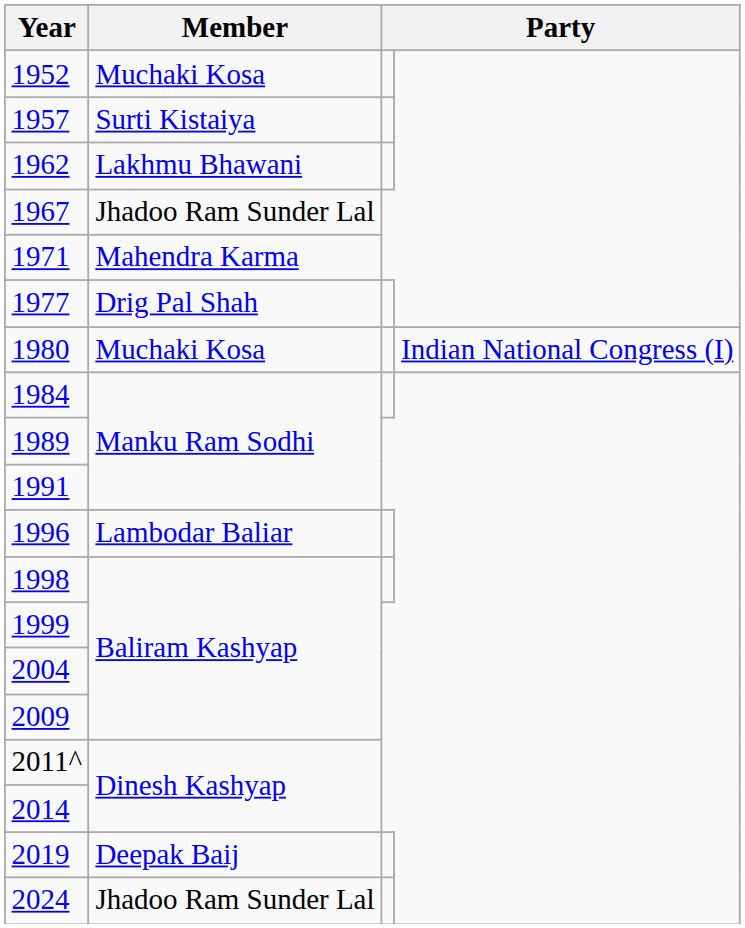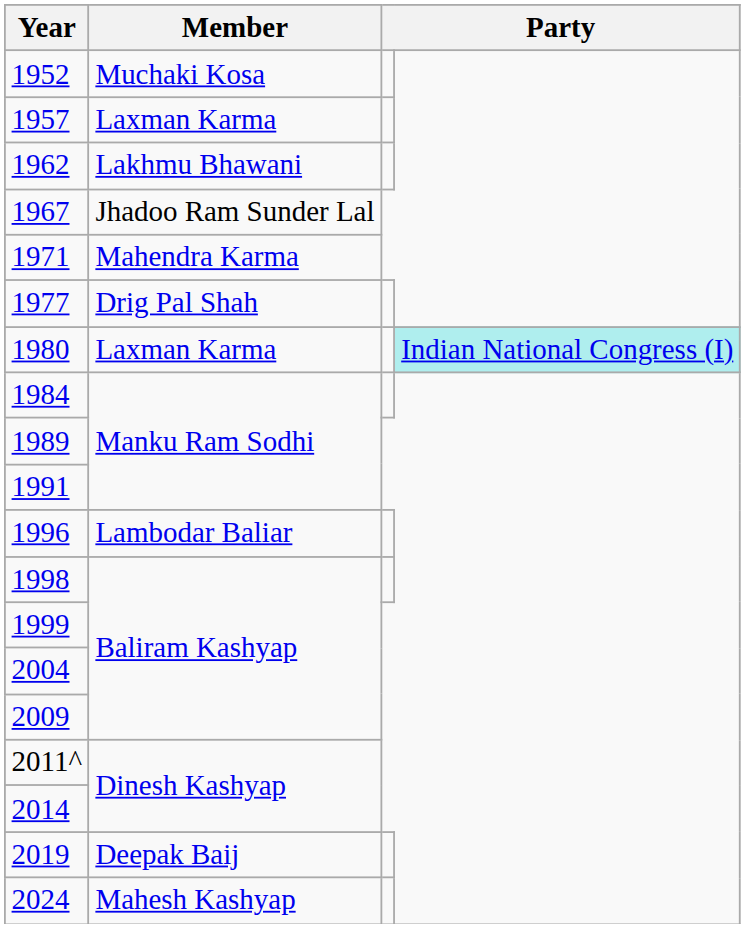1957 | Member: Surti Kistaiya -> Laxman Karma
1980 | Member: Muchaki Kosa -> Laxman Karma
1980 | column 4: no background -> paleturquoise background
2024 | Member: Jhadoo Ram Sunder Lal -> Mahesh Kashyap
